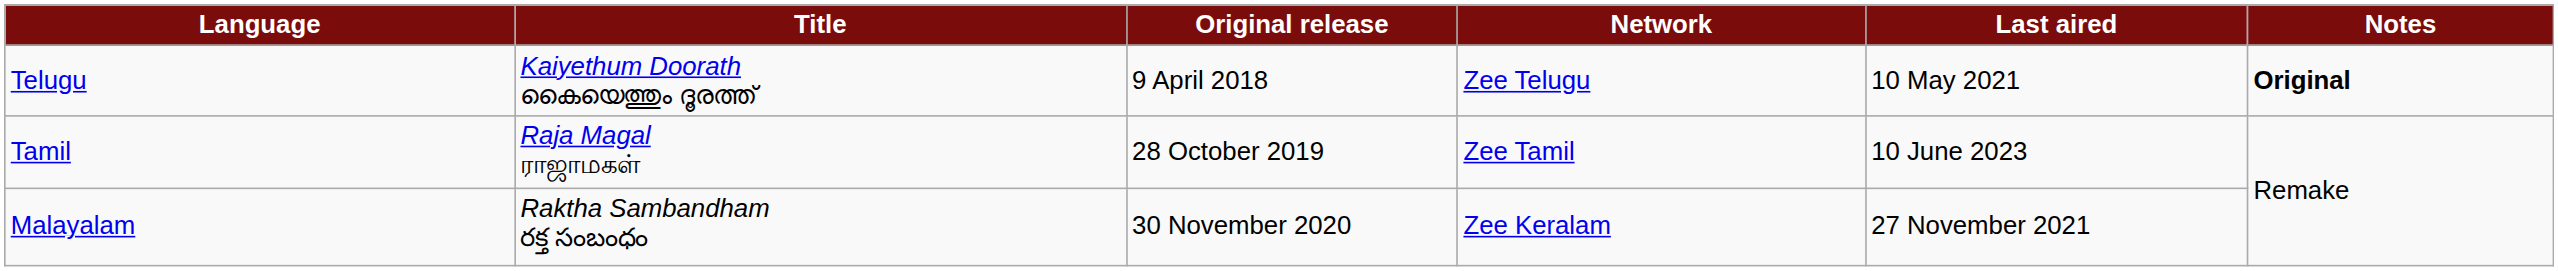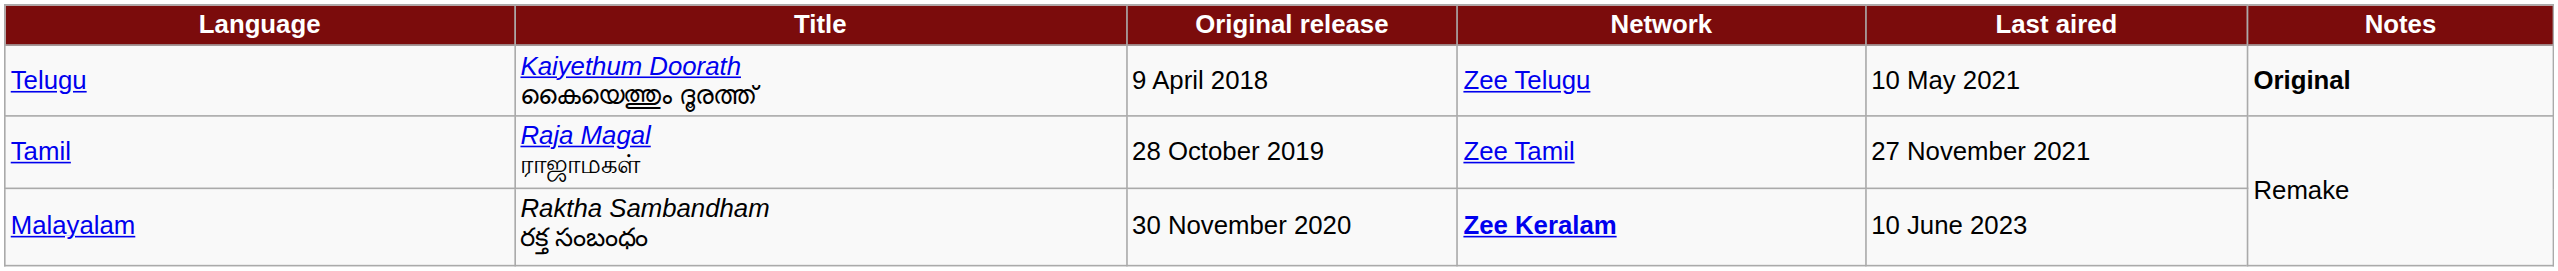Tamil | Last aired: 10 June 2023 -> 27 November 2021
Malayalam | Network: normal -> bold
Malayalam | Last aired: 27 November 2021 -> 10 June 2023
